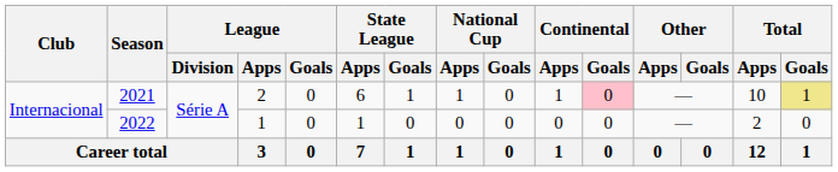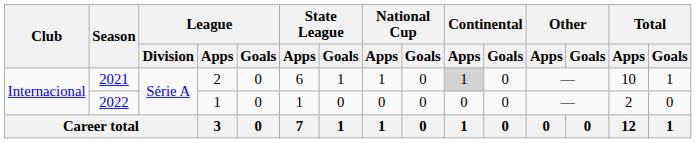2021 | Continental / Apps: no background -> lightgrey background
2021 | Continental / Goals: pink background -> no background
2021 | Total / Goals: khaki background -> no background
